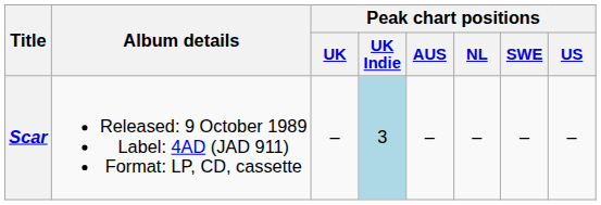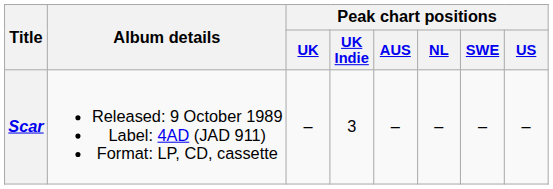Scar | Peak chart positions / UK Indie: lightblue background -> no background
